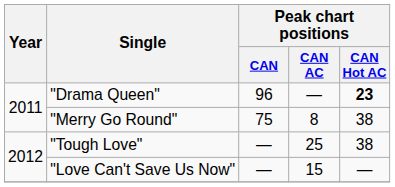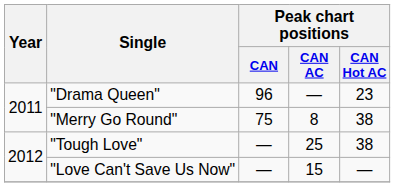"Drama Queen" | Peak chart positions / CAN Hot AC: bold -> normal
